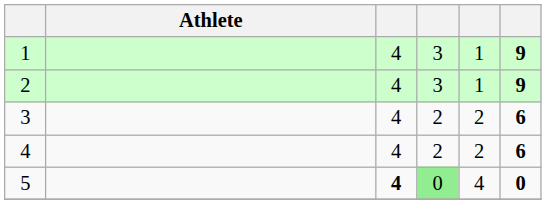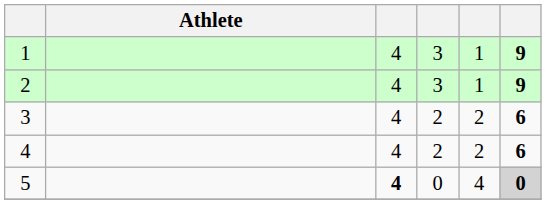5 | column 4: lightgreen background -> no background
5 | column 6: no background -> lightgrey background
